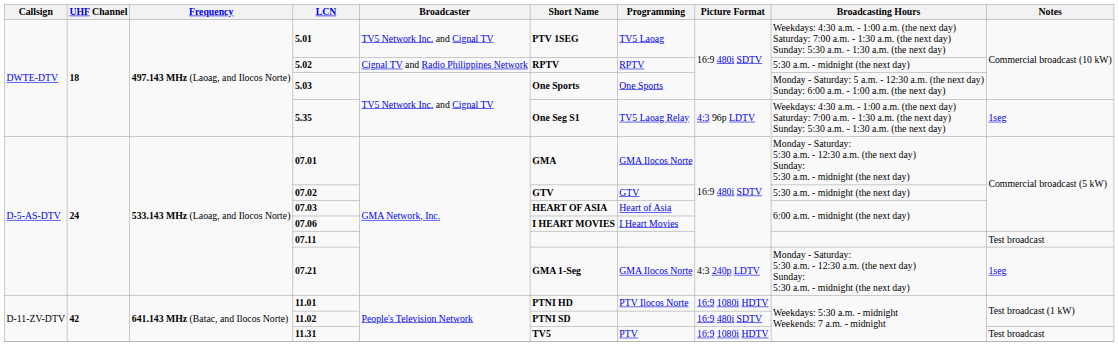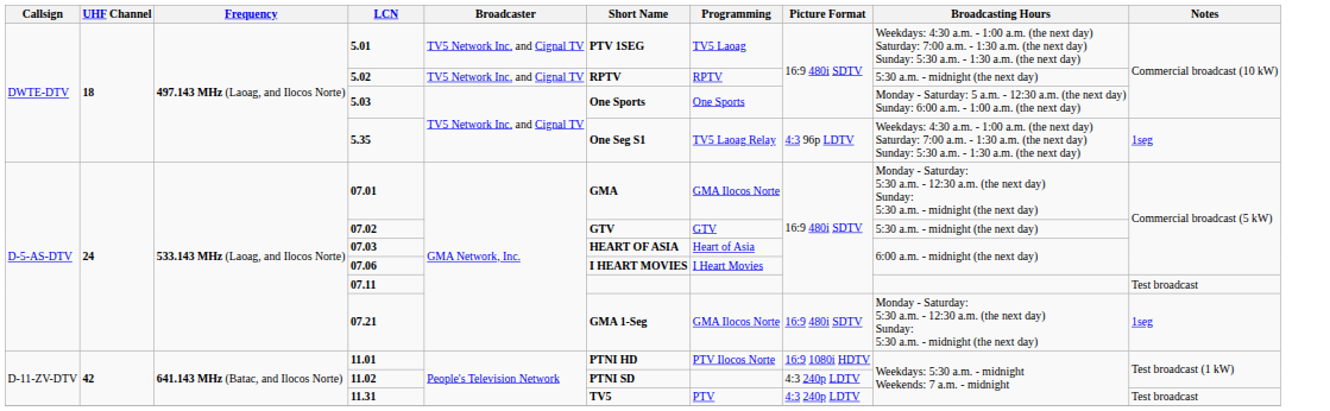5.02 | Broadcaster: Cignal TV and Radio Philippines Network -> TV5 Network Inc. and Cignal TV
07.21 | Picture Format: 4:3 240p LDTV -> 16:9 480i SDTV
11.02 | Picture Format: 16:9 480i SDTV -> 4:3 240p LDTV
11.31 | Picture Format: 16:9 1080i HDTV -> 4:3 240p LDTV
